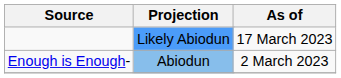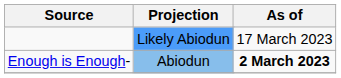Enough is Enough- | As of: normal -> bold
